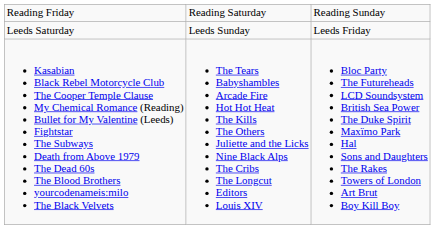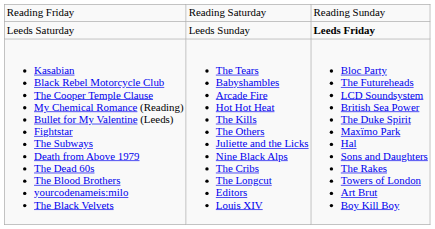Leeds Saturday | column 3: normal -> bold
